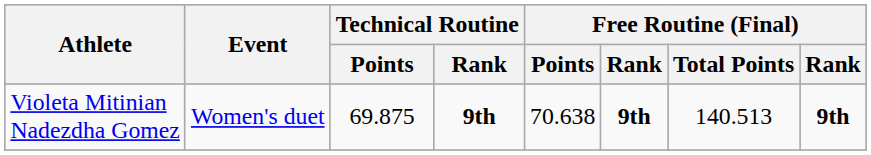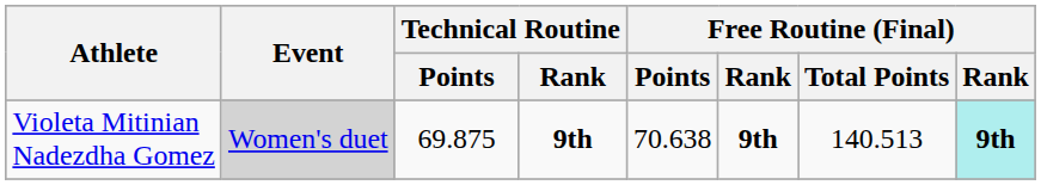Violeta Mitinian Nadezdha Gomez | Event: no background -> lightgrey background
Violeta Mitinian Nadezdha Gomez | column 8: no background -> paleturquoise background
